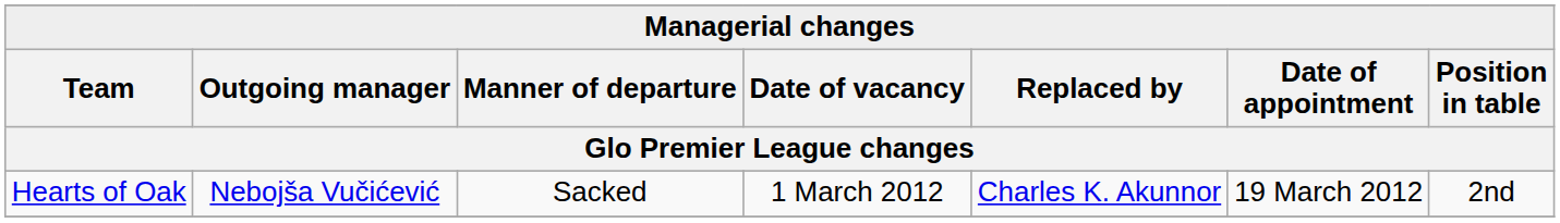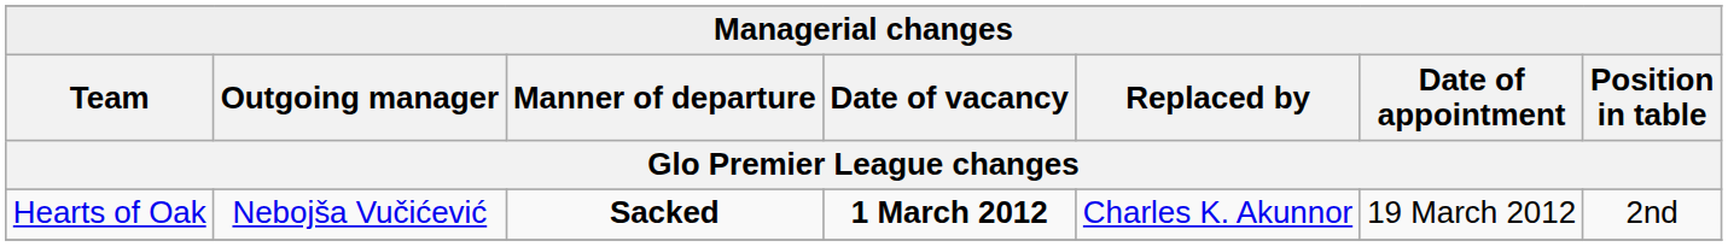Hearts of Oak | Manner of departure: normal -> bold
Hearts of Oak | Date of vacancy: normal -> bold
